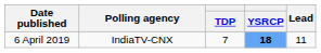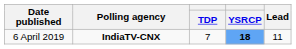6 April 2019 | Polling agency: normal -> bold
